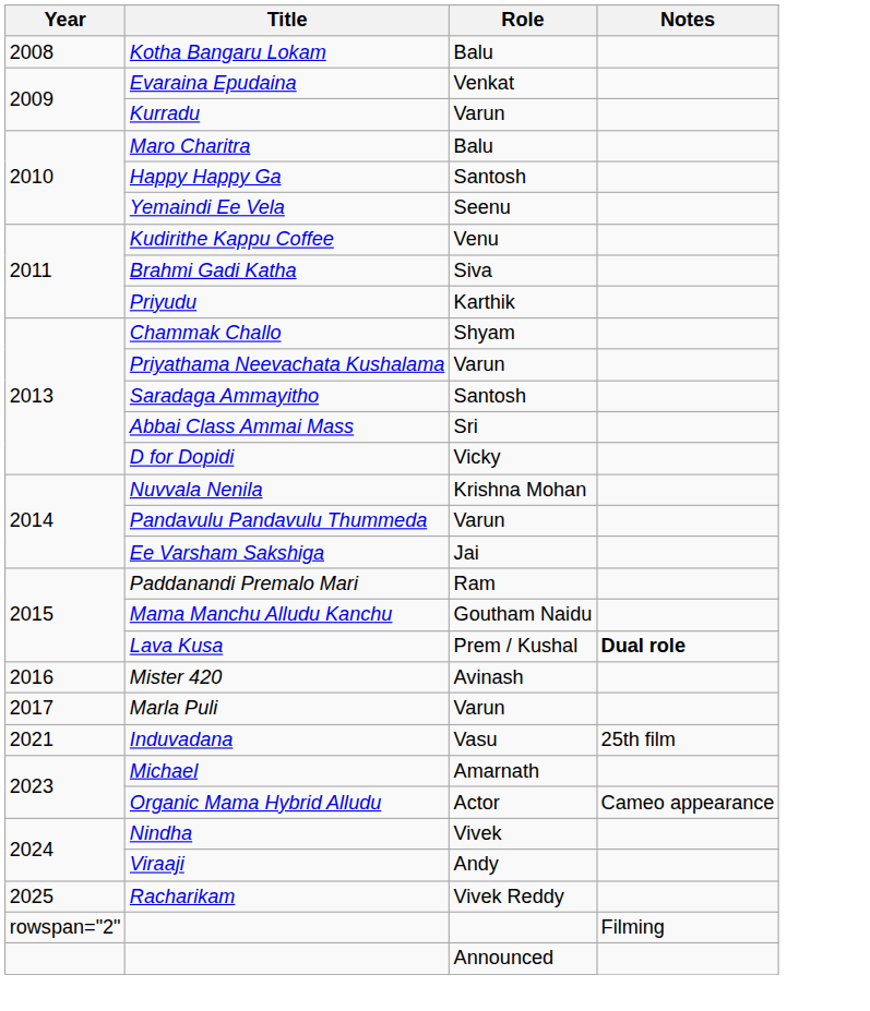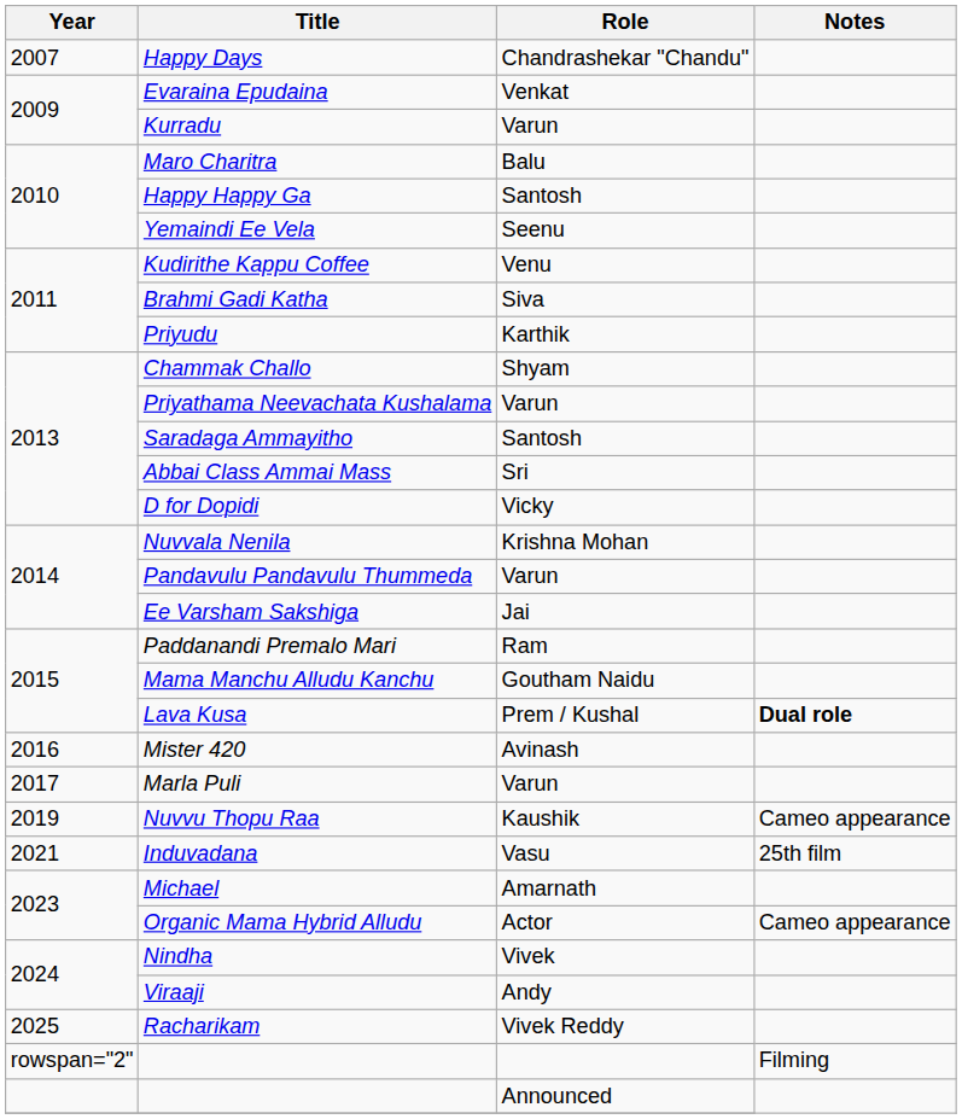+ row: 2007 | Happy Days | Chandrashekar "Chandu"
- row: 2008 | Kotha Bangaru Lokam | Balu
+ row: 2019 | Nuvvu Thopu Raa | Kaushik | Cameo appearance
